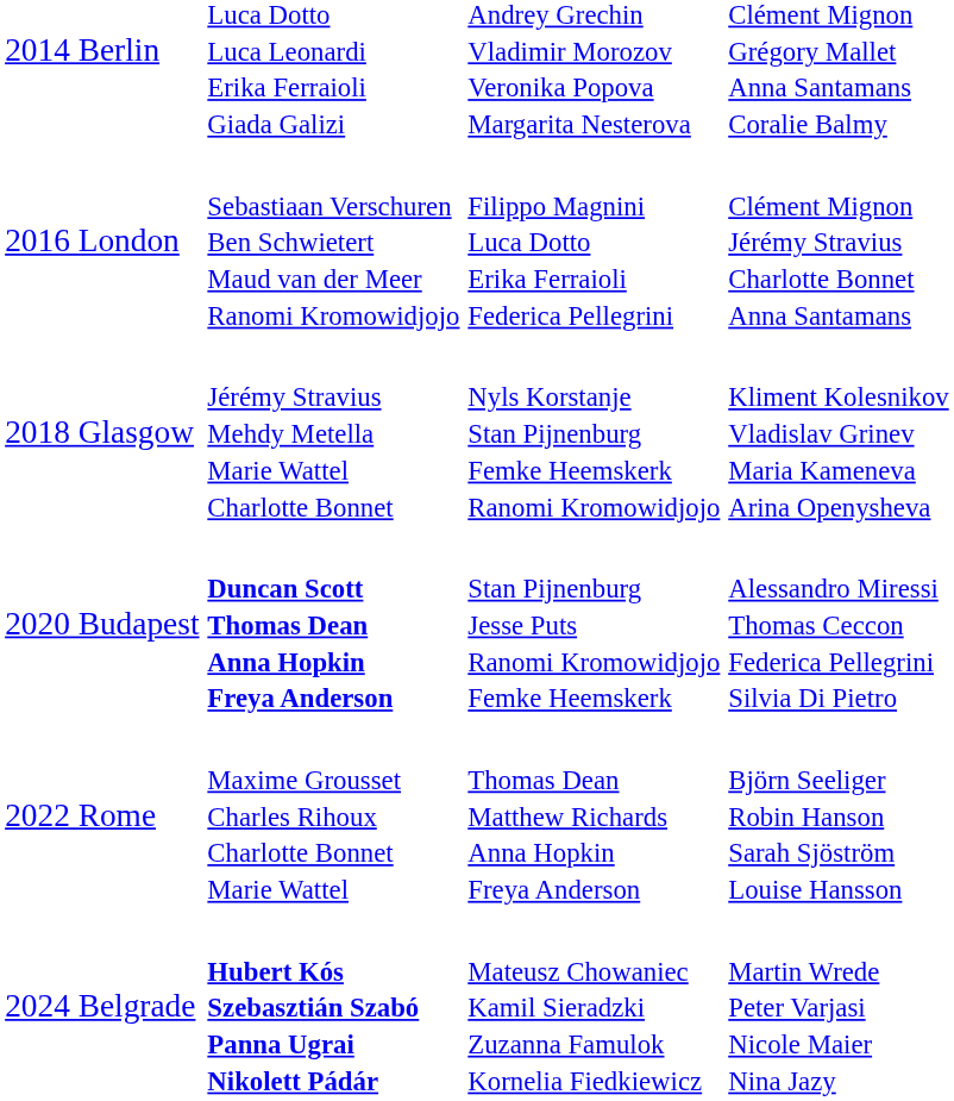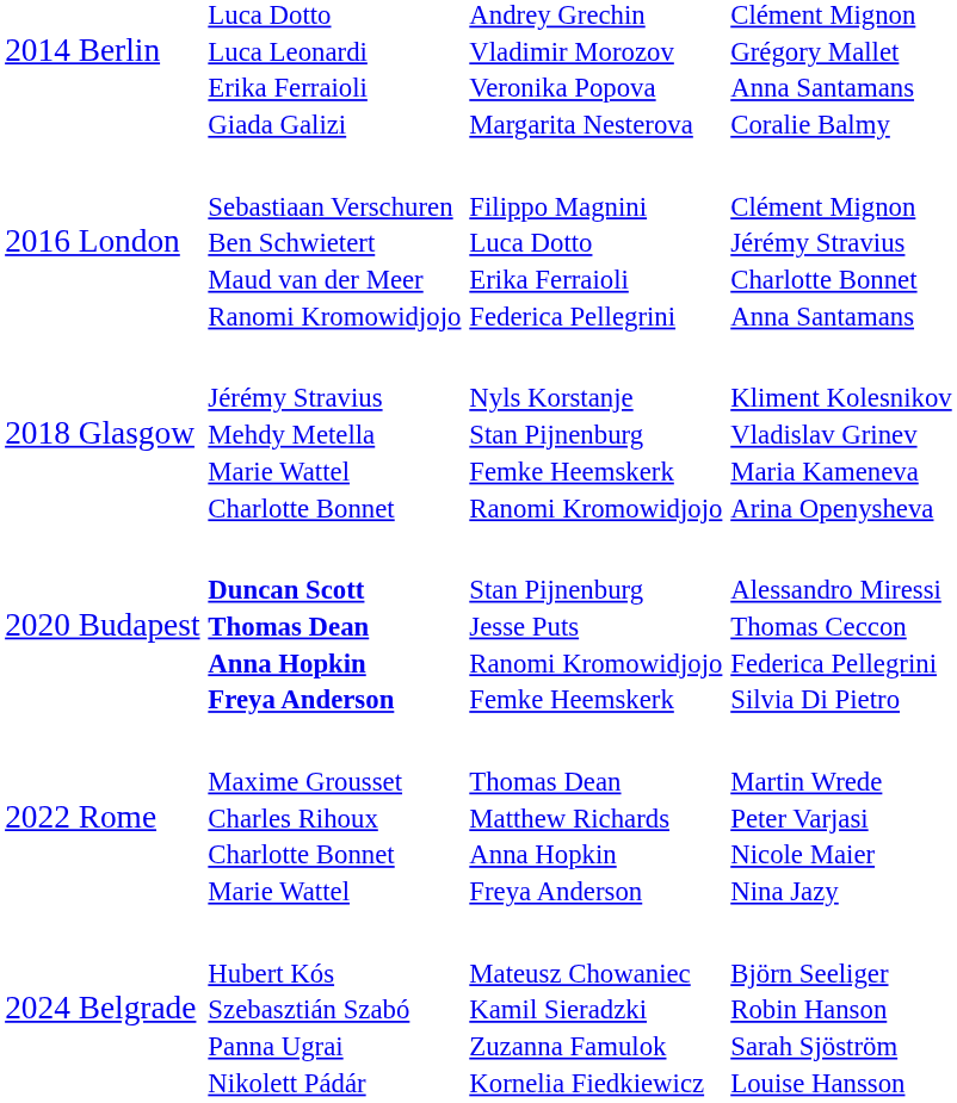2022 Rome | column 4: Björn Seeliger Robin Hanson Sarah Sjöström Louise Hansson -> Martin Wrede Peter Varjasi Nicole Maier Nina Jazy
2024 Belgrade | column 2: bold -> normal
2024 Belgrade | column 4: Martin Wrede Peter Varjasi Nicole Maier Nina Jazy -> Björn Seeliger Robin Hanson Sarah Sjöström Louise Hansson
